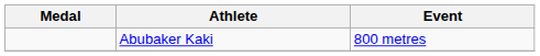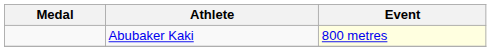Abubaker Kaki | Event: no background -> lightyellow background
